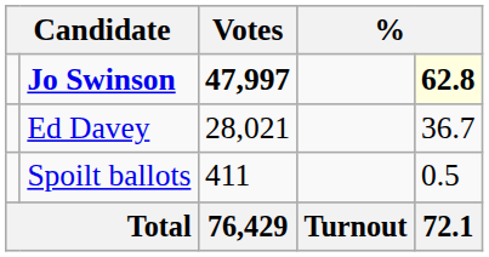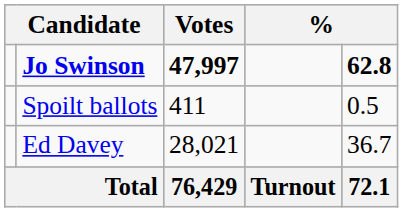Jo Swinson | column 5: lightyellow background -> no background
rows swapped: Ed Davey <-> Spoilt ballots
